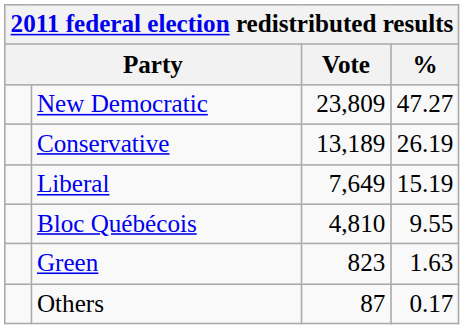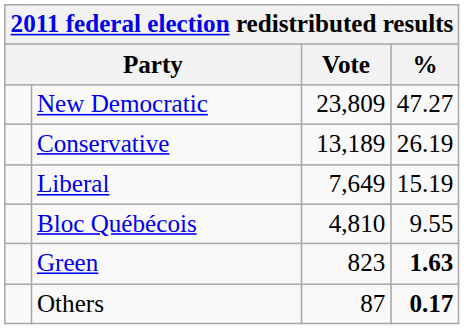Green | %: normal -> bold
Others | %: normal -> bold
